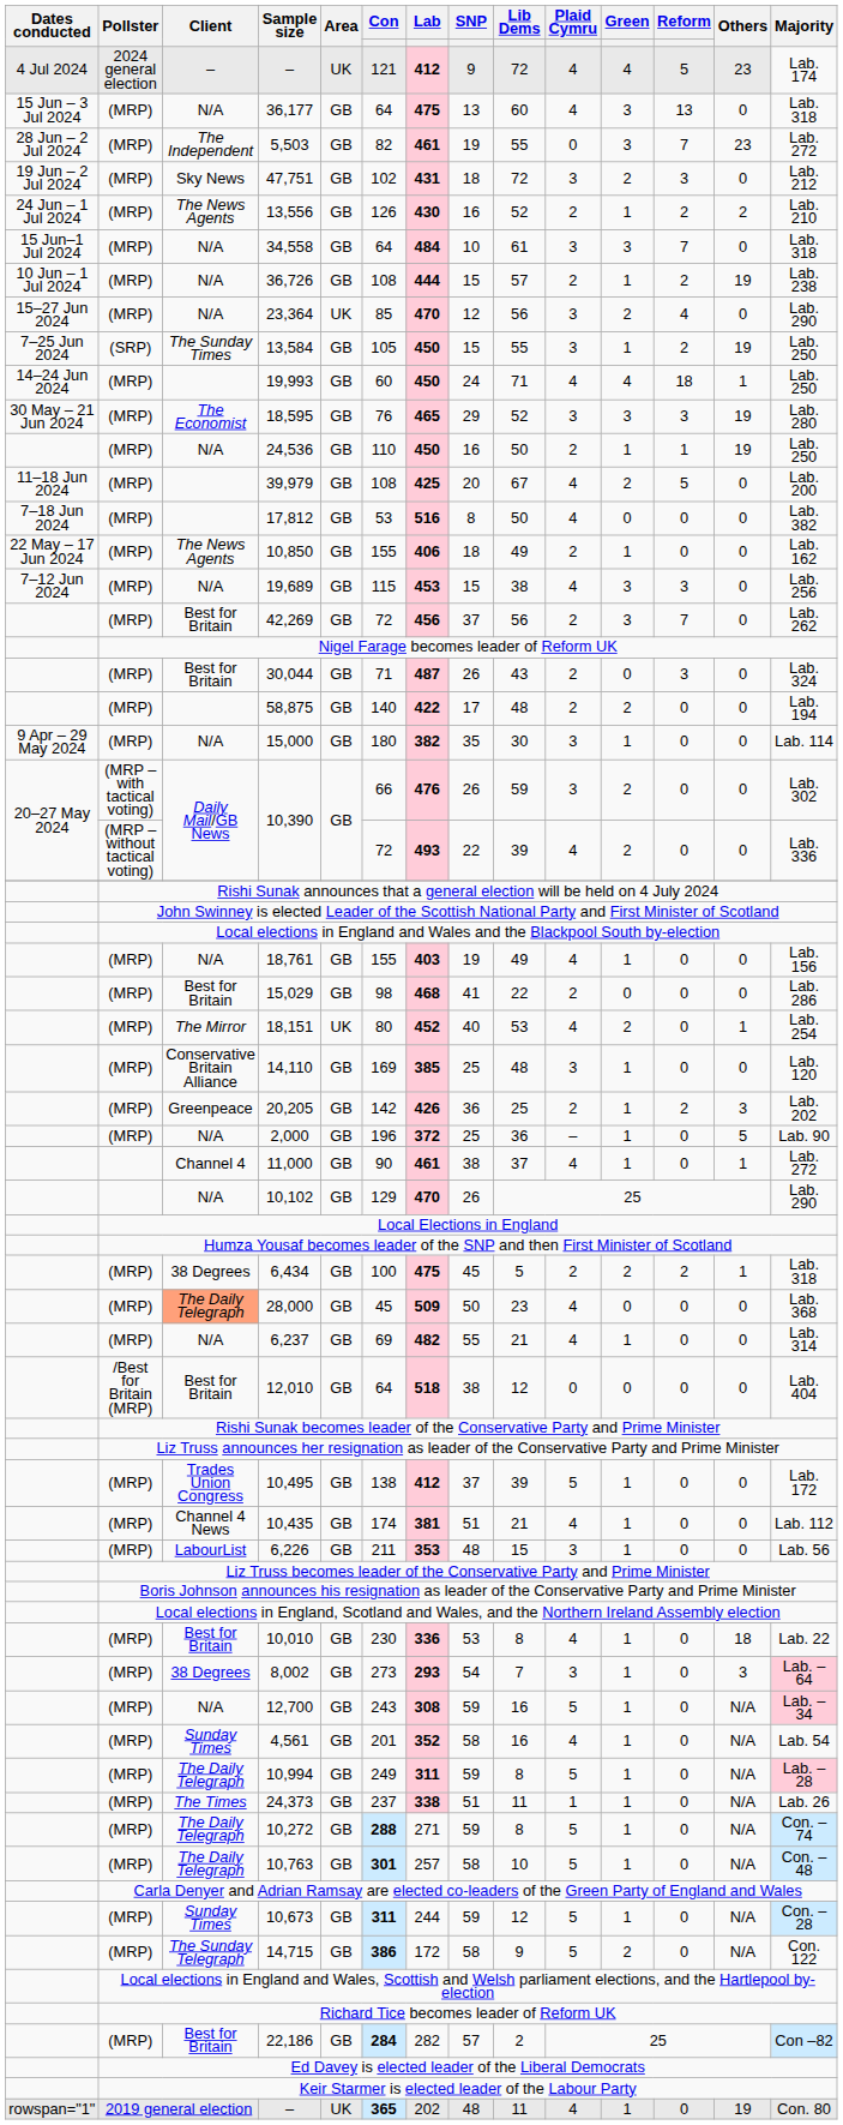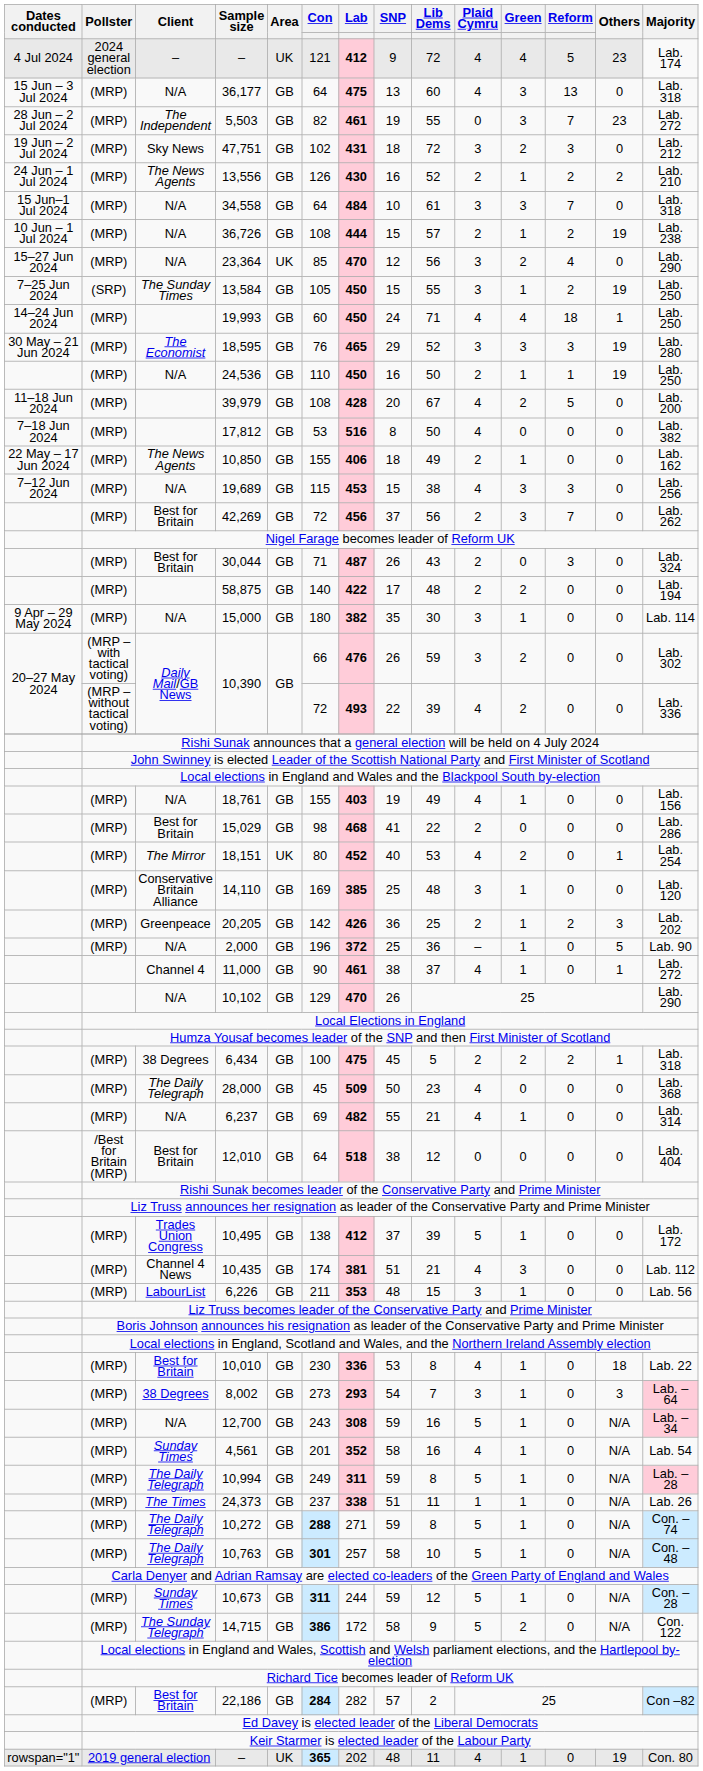39,979 | Lab: 425 -> 428
28,000 | Client: lightsalmon background -> no background
10,435 | Green: 1 -> 3
